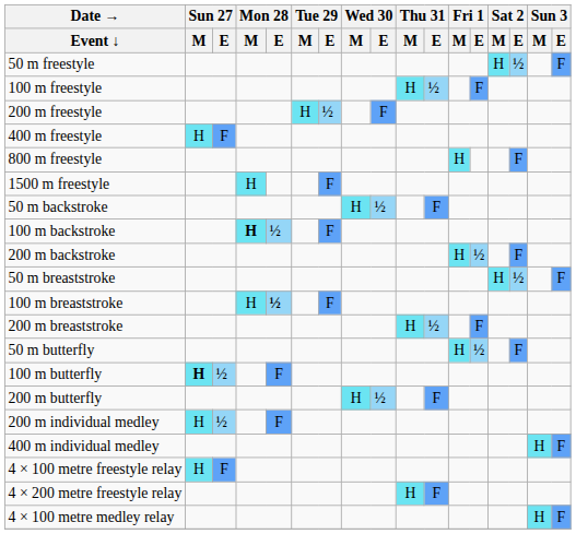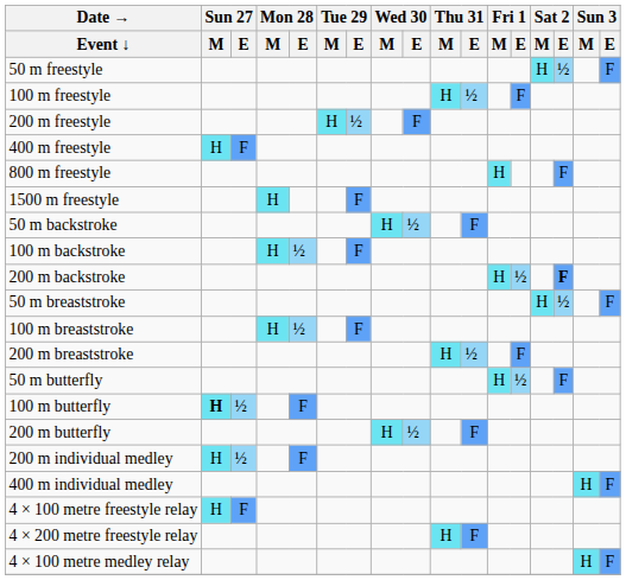100 m backstroke | Mon 28 / M: bold -> normal
200 m backstroke | Sat 2 / E: normal -> bold
100 m breaststroke | Mon 28 / E: bold -> normal
